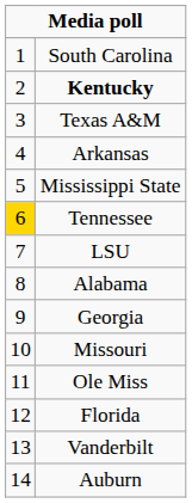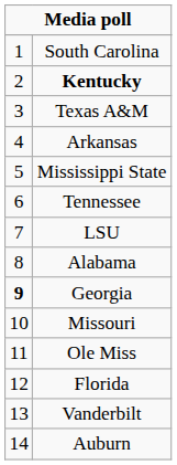Tennessee | column 1: gold background -> no background
Georgia | column 1: normal -> bold
